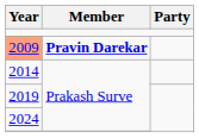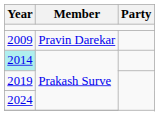2009 | Year: lightsalmon background -> no background
2009 | Member: bold -> normal
2014 | Year: no background -> paleturquoise background
